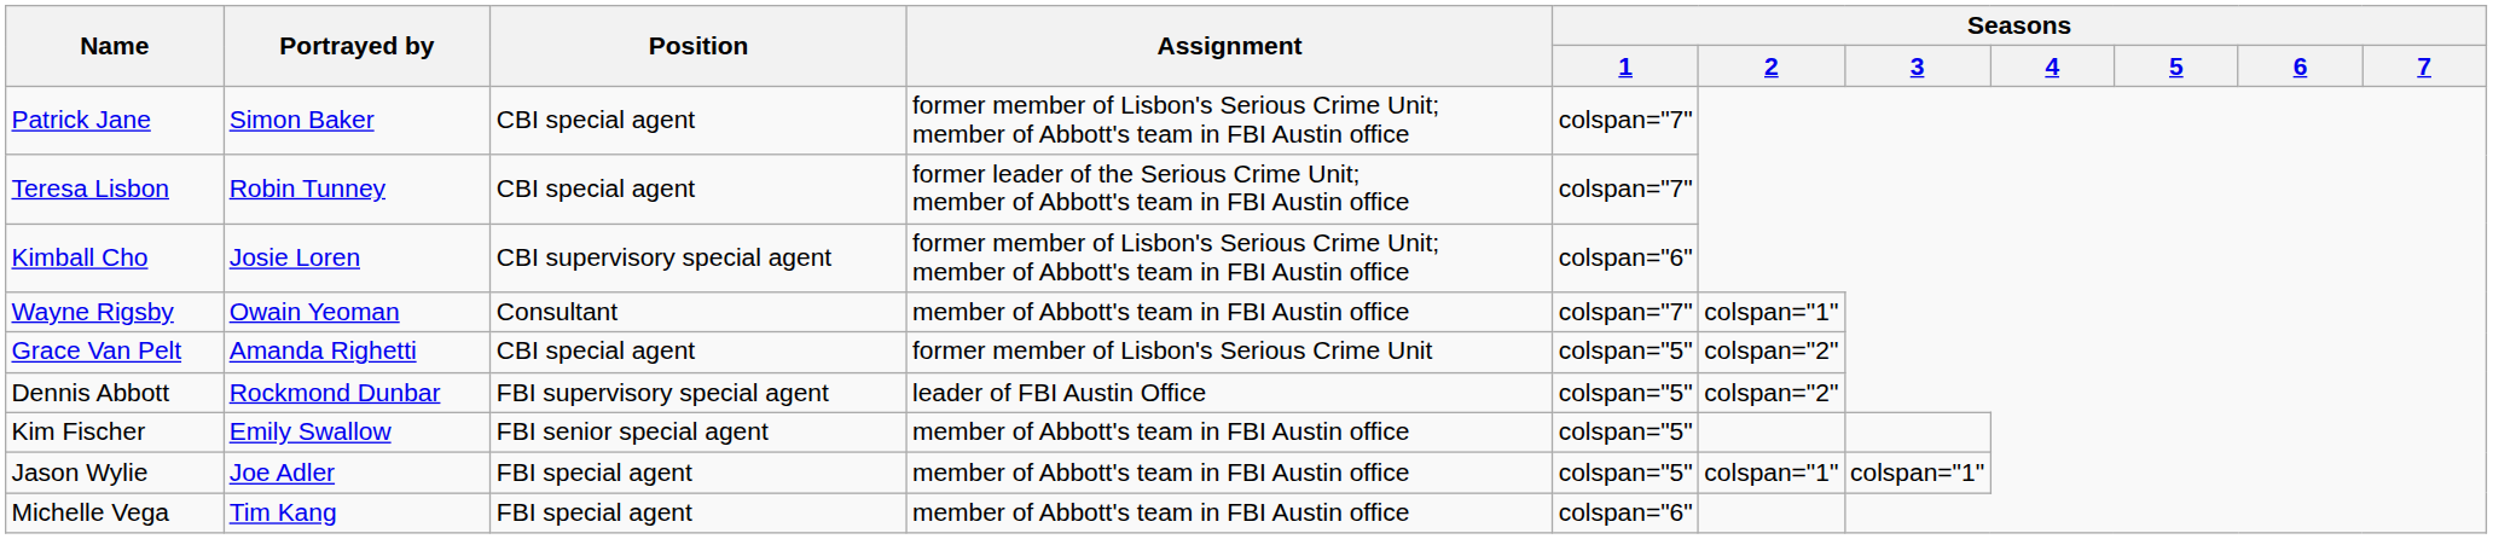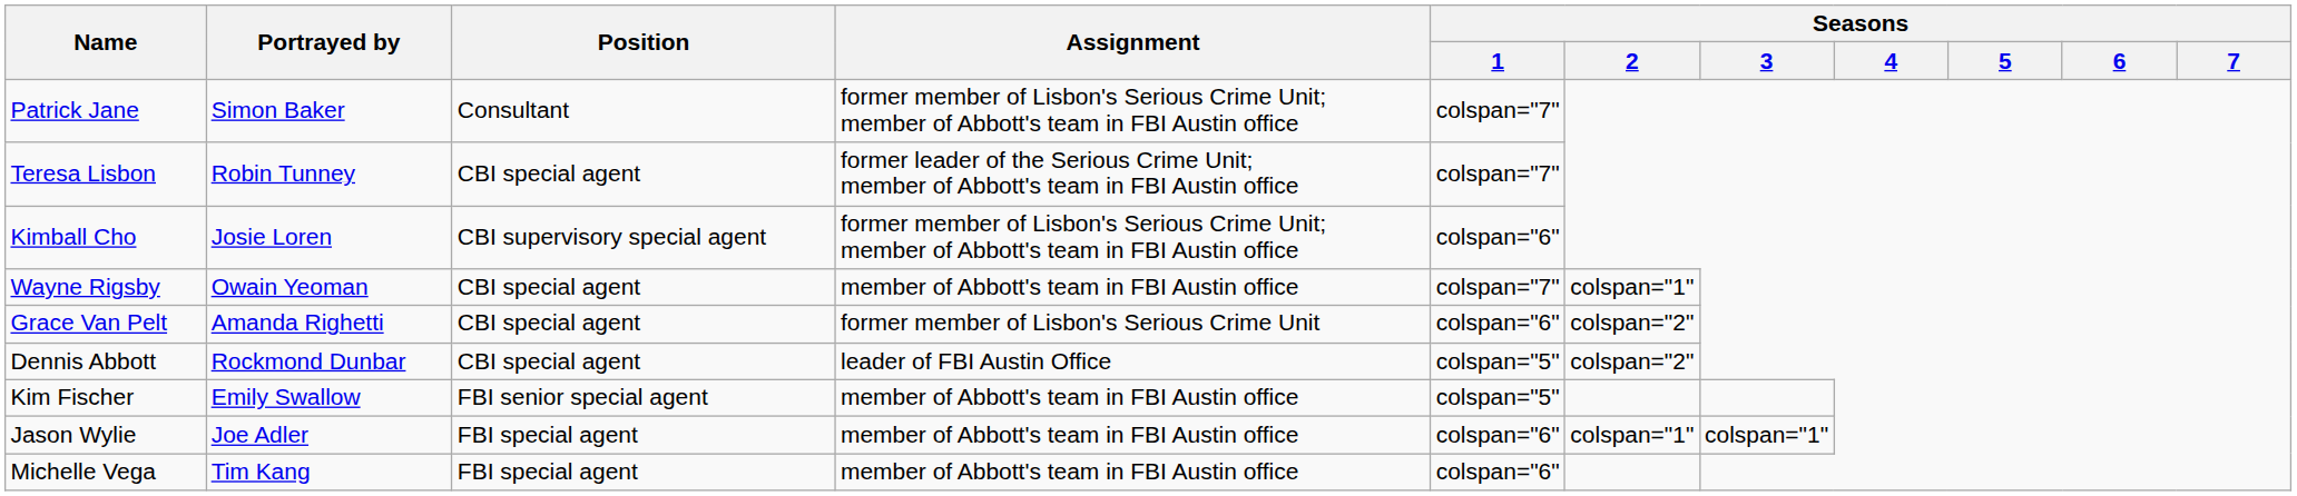Patrick Jane | Position: CBI special agent -> Consultant
Wayne Rigsby | Position: Consultant -> CBI special agent
Grace Van Pelt | Seasons / 1: colspan="5" -> colspan="6"
Dennis Abbott | Position: FBI supervisory special agent -> CBI special agent
Jason Wylie | Seasons / 1: colspan="5" -> colspan="6"
